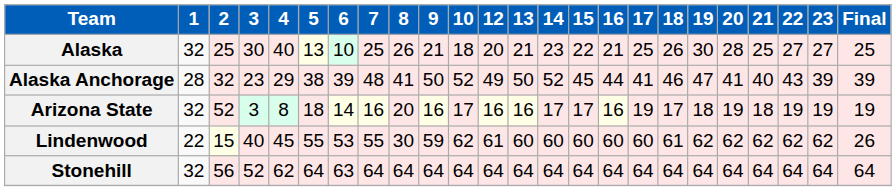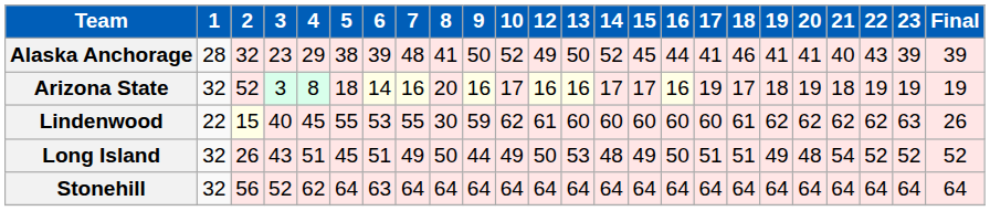- row: Alaska | 32 | 25 | 30 | 40 | 13 | 10 | 25 | 26 | 21 | 18 | 20 | 21 | 23 | 22 | 21 | 25 | 26 | 30 | 28 | 25 | 27 | 27 | 25
Alaska Anchorage | 19: 47 -> 41
Lindenwood | 23: 62 -> 63
+ row: Long Island | 32 | 26 | 43 | 51 | 45 | 51 | 49 | 50 | 44 | 49 | 50 | 53 | 48 | 49 | 50 | 51 | 51 | 49 | 48 | 54 | 52 | 52 | 52
